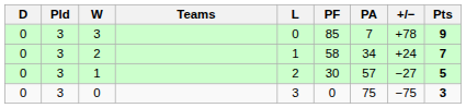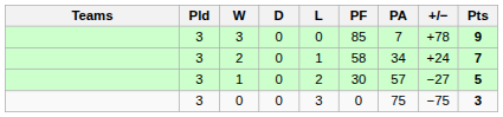columns swapped: Teams <-> D
